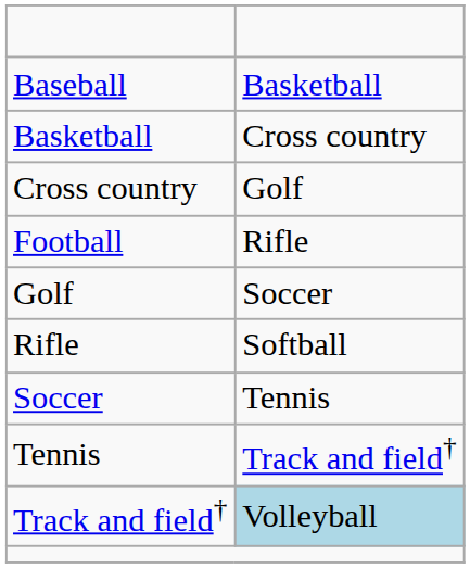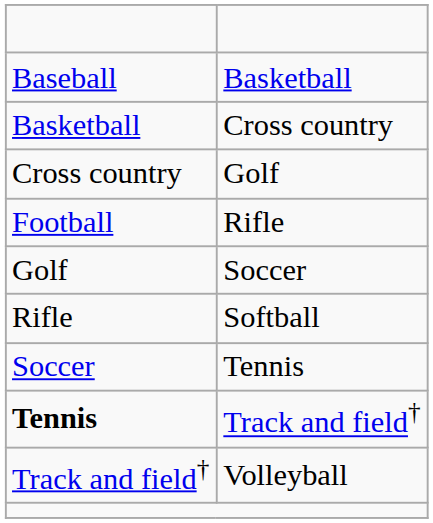row 9 | column 1: normal -> bold
row 10 | column 2: lightblue background -> no background
